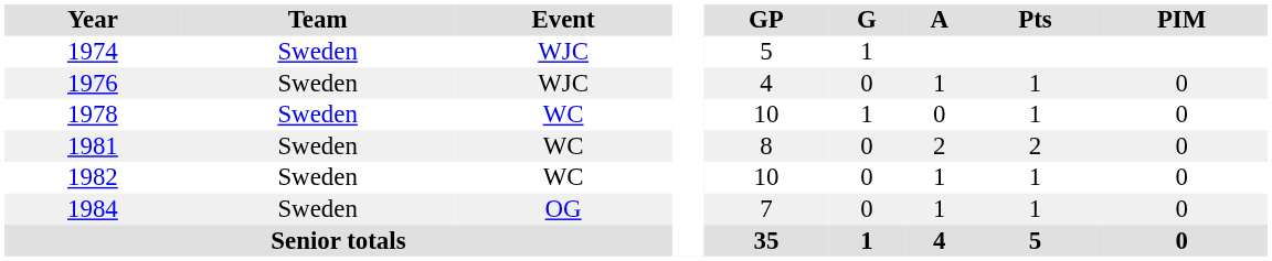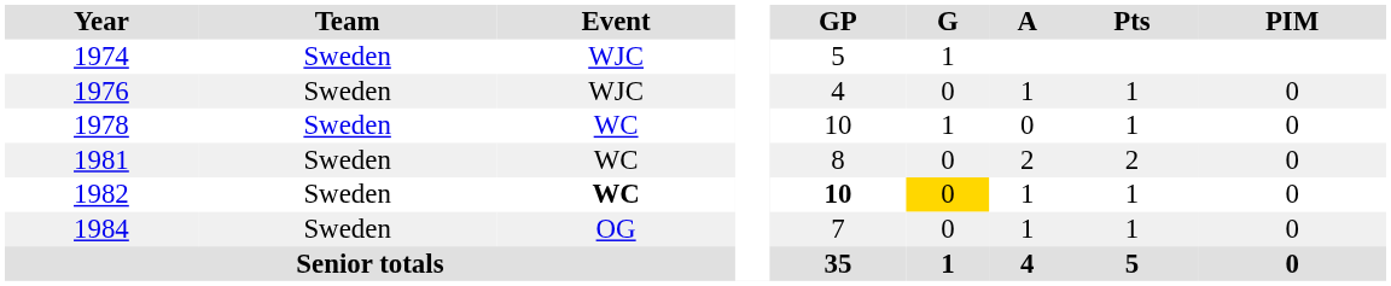1982 | Event: normal -> bold
1982 | GP: normal -> bold
1982 | G: no background -> gold background
